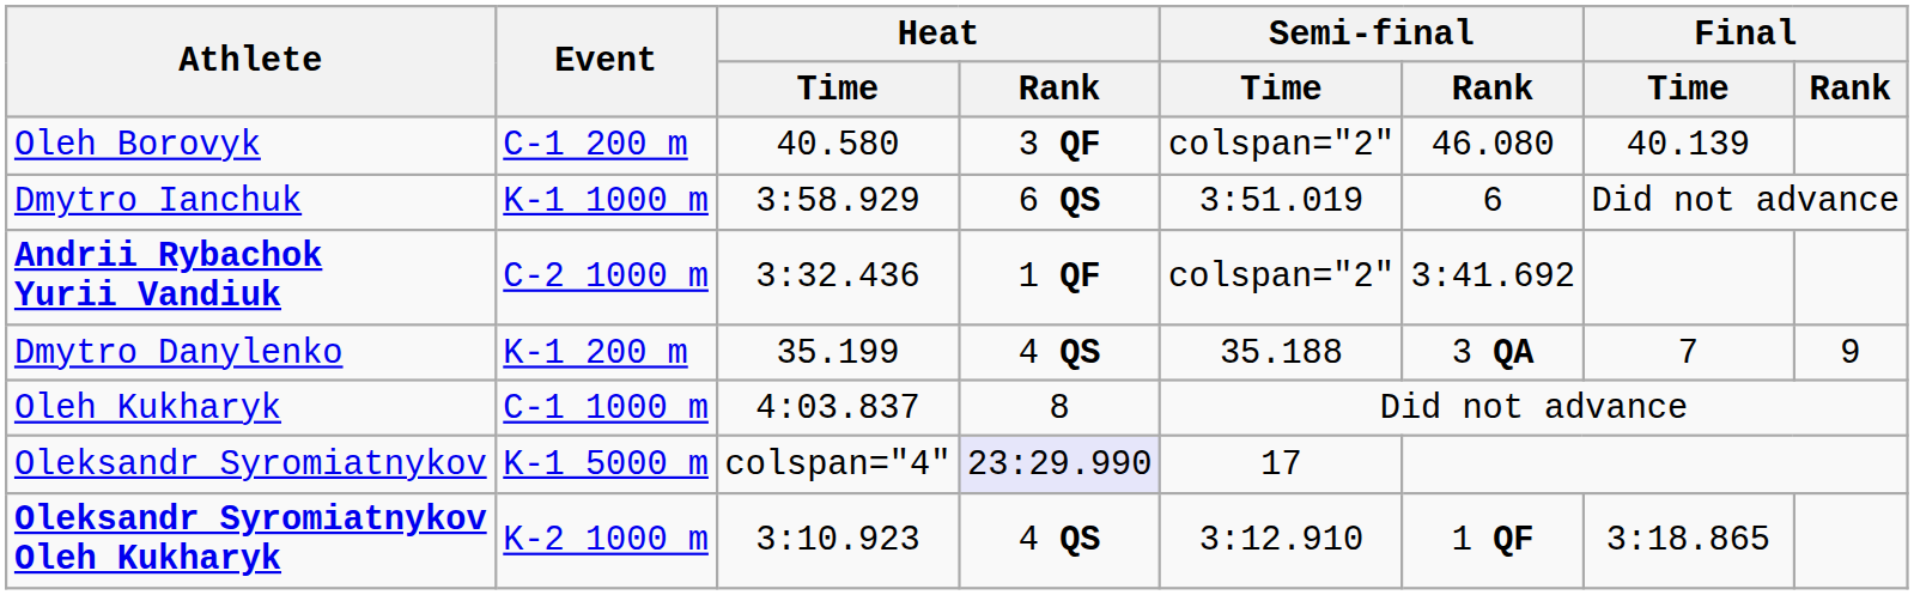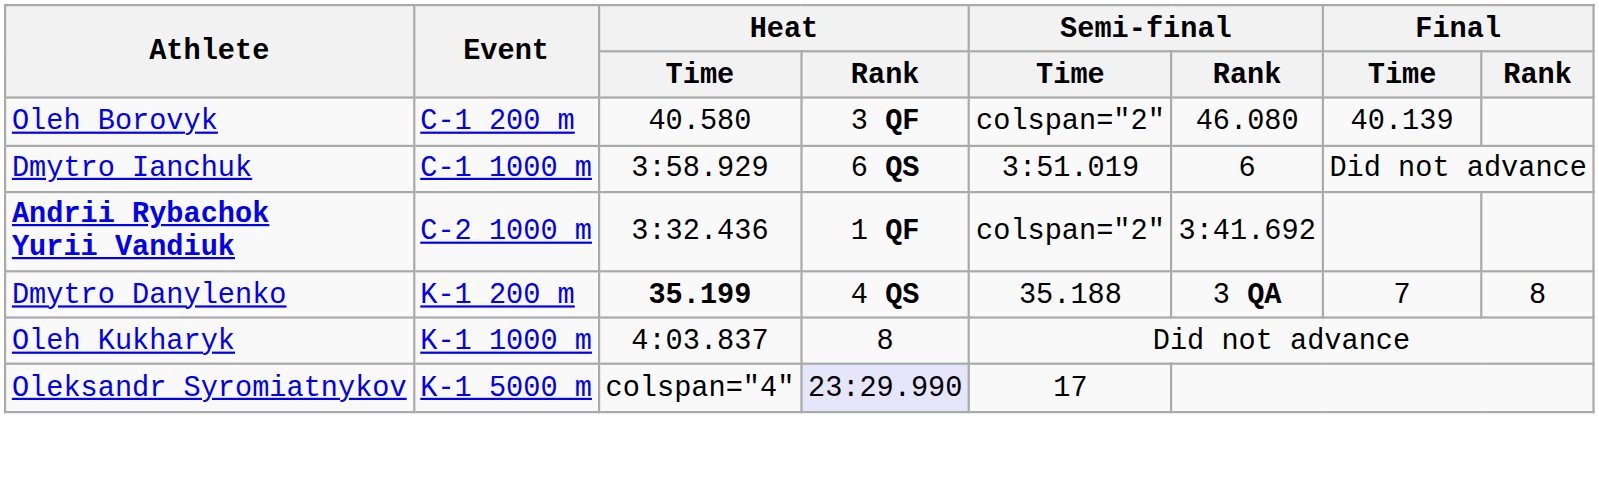Dmytro Ianchuk | Event: K-1 1000 m -> C-1 1000 m
Dmytro Danylenko | Heat / Time: normal -> bold
Dmytro Danylenko | Final / Rank: 9 -> 8
Oleh Kukharyk | Event: C-1 1000 m -> K-1 1000 m
- row: Oleksandr Syromiatnykov Oleh Kukharyk | K-2 1000 m | 3:10.923 | 4 QS | 3:12.910 | 1 QF | 3:18.865
